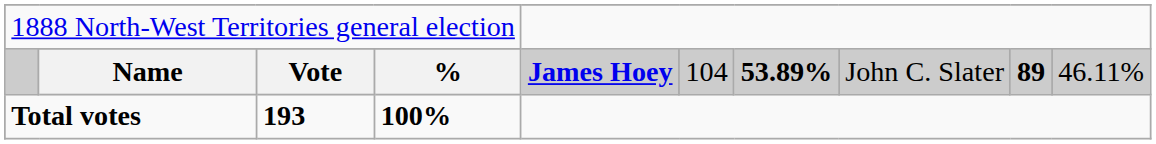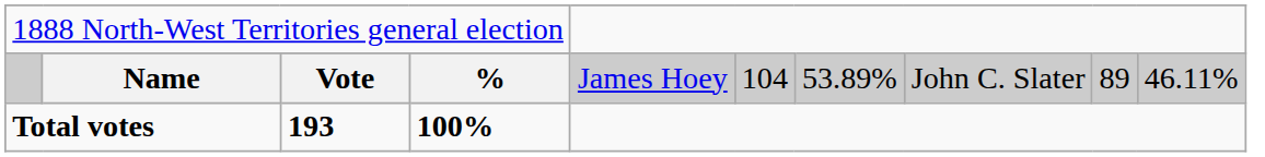row 2 | column 5: bold -> normal
row 2 | column 7: bold -> normal
row 2 | column 9: bold -> normal
